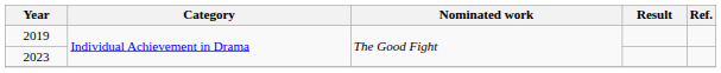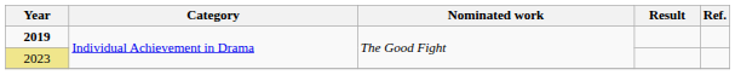2019 | Year: normal -> bold
2023 | Year: no background -> khaki background
